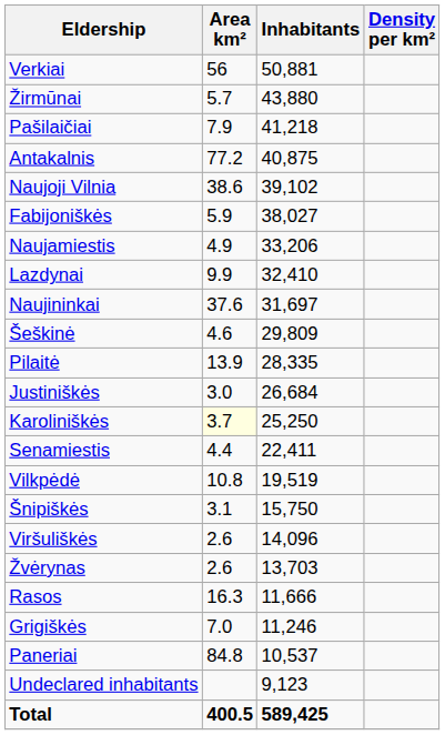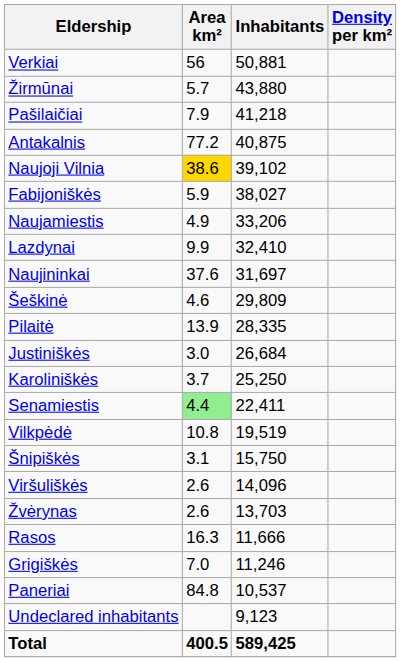Naujoji Vilnia | Area km²: no background -> gold background
Karoliniškės | Area km²: lightyellow background -> no background
Senamiestis | Area km²: no background -> lightgreen background
